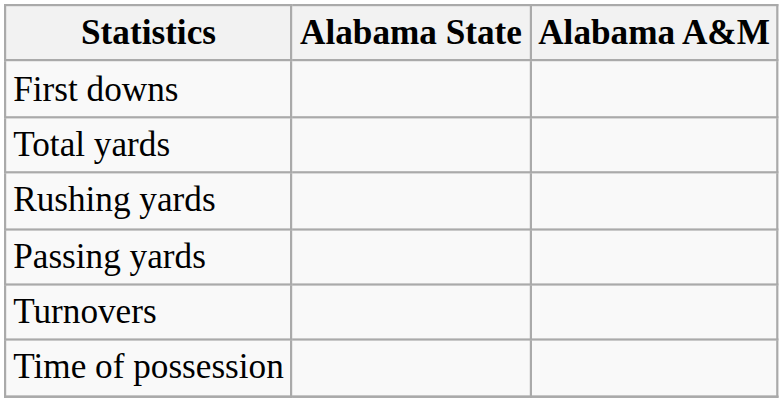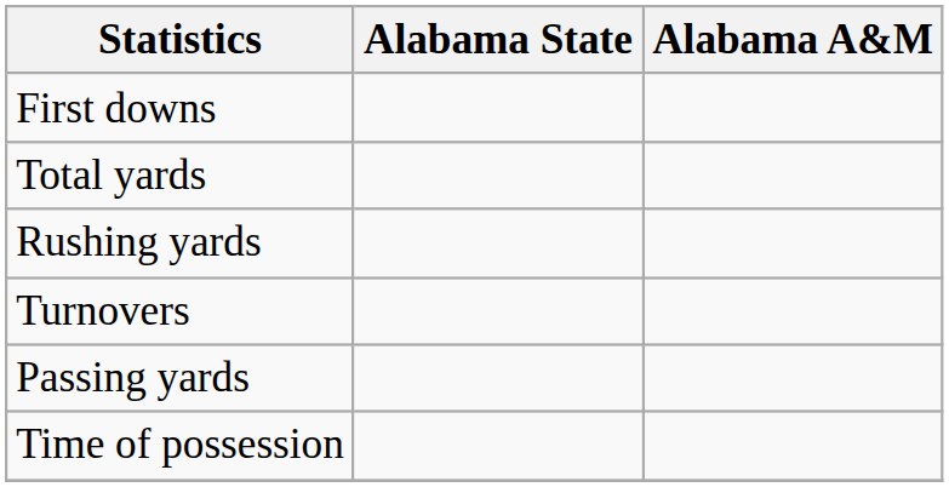rows swapped: Passing yards <-> Turnovers
